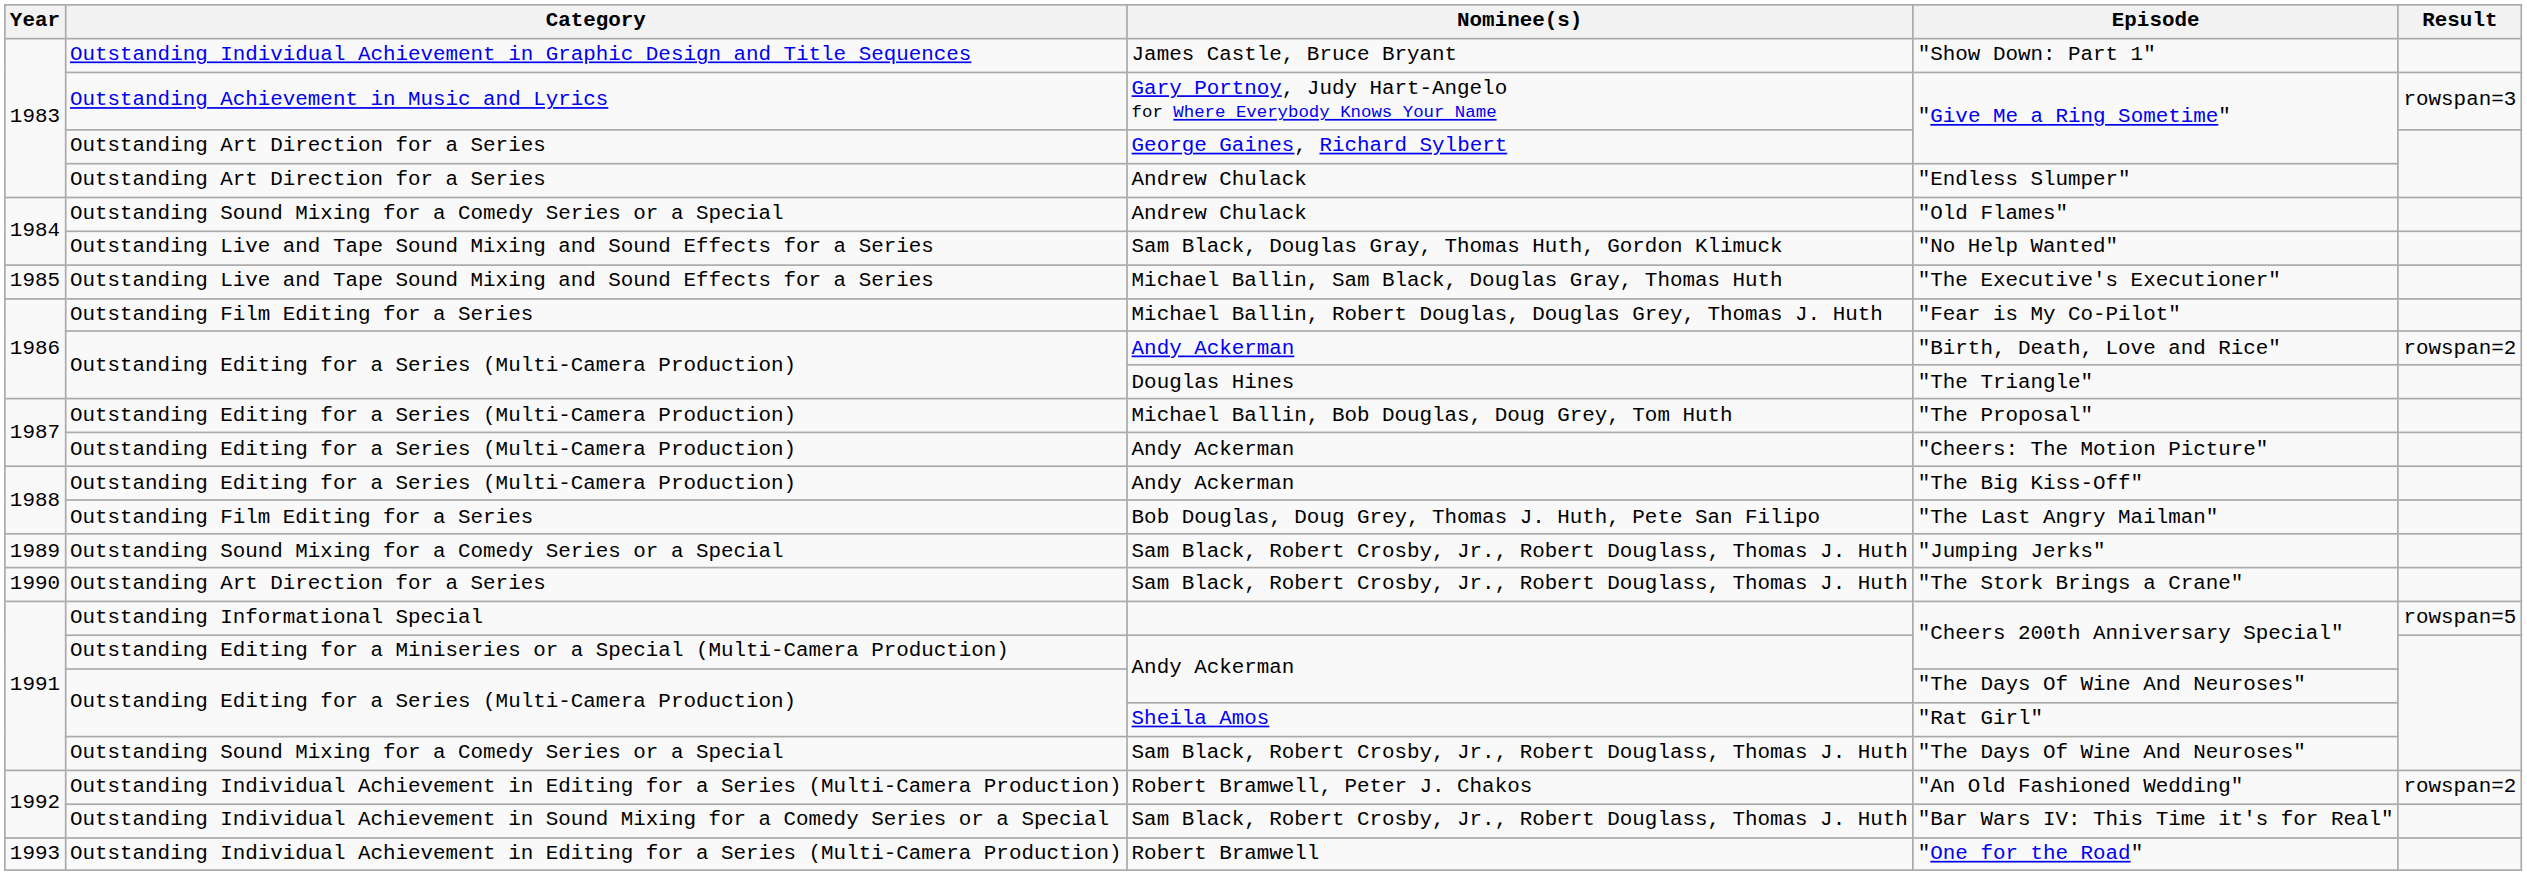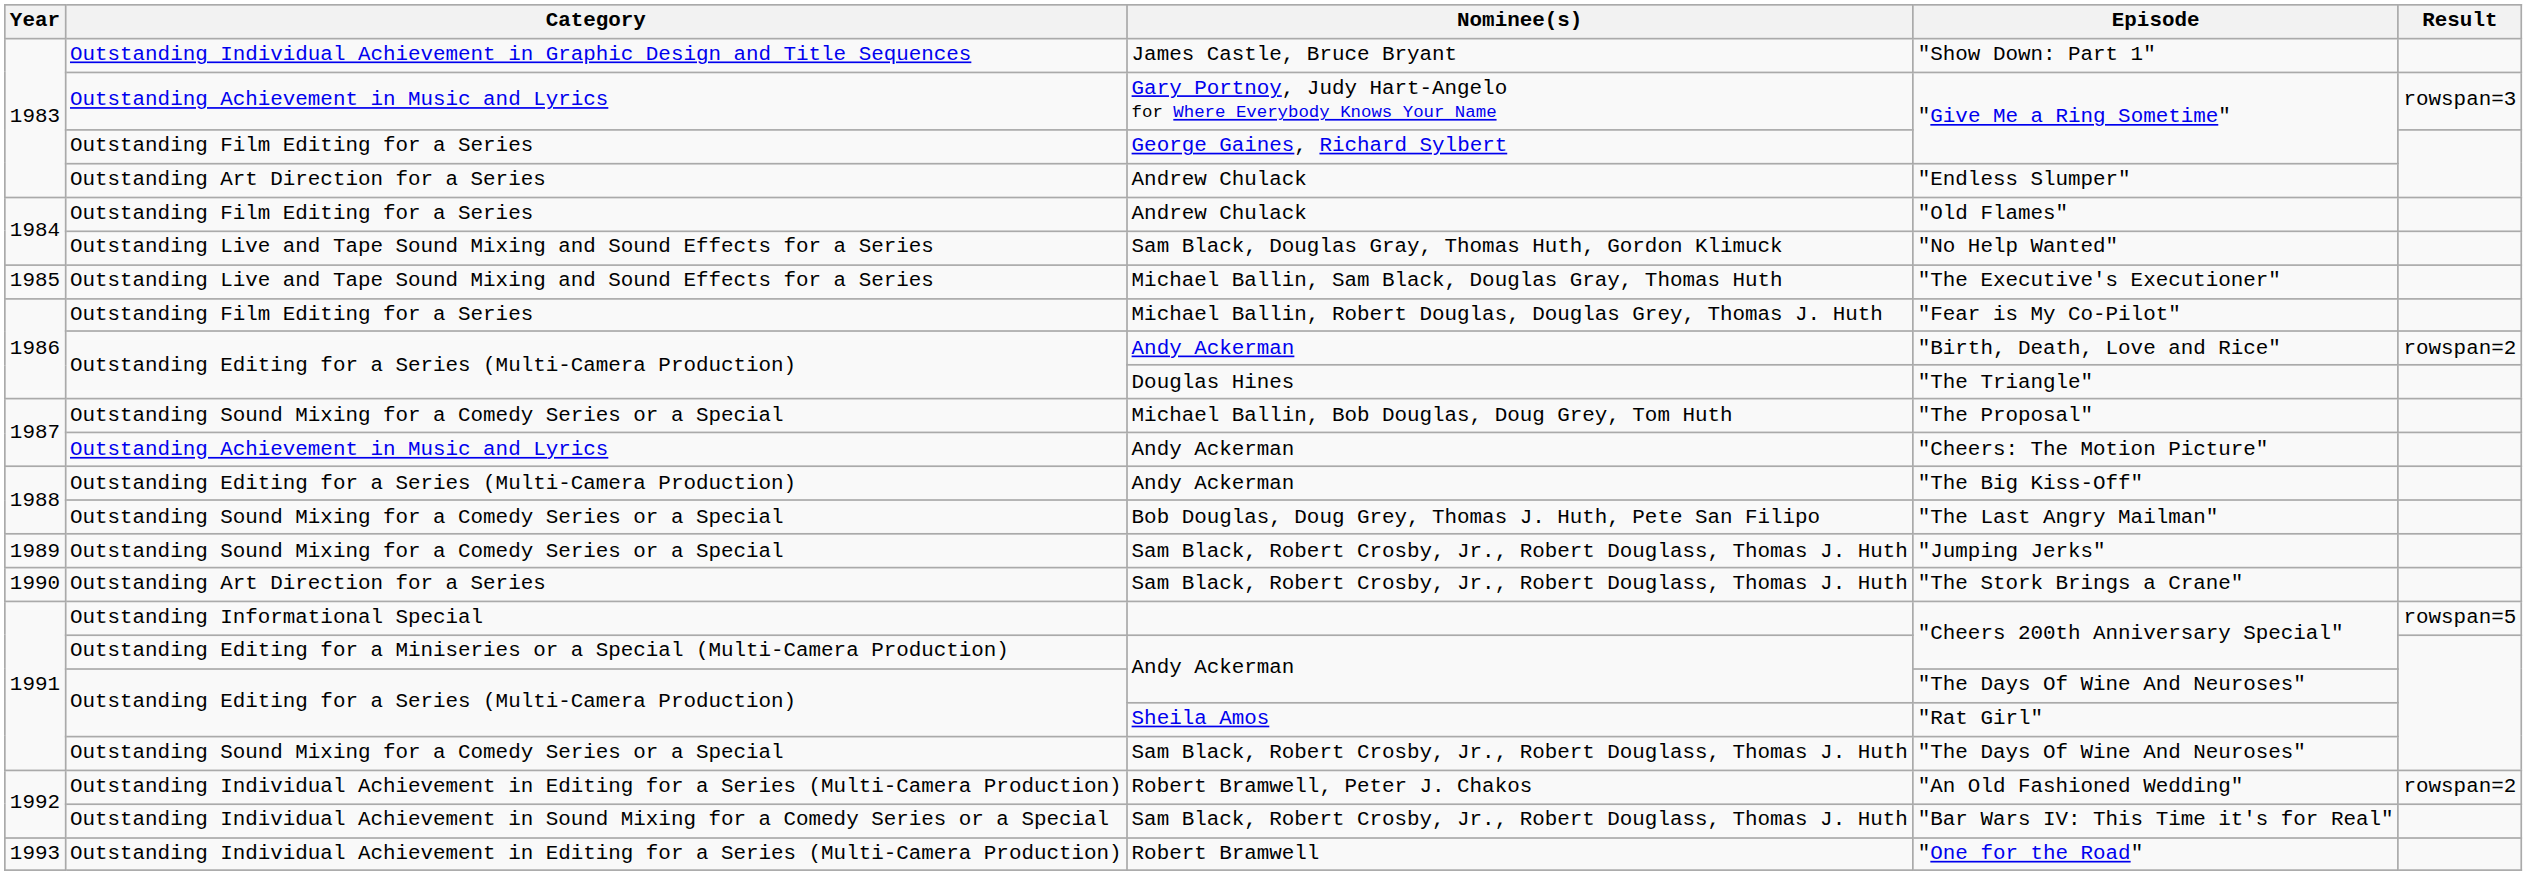George Gaines, Richard Sylbert / "Give Me a Ring Sometime" | Category: Outstanding Art Direction for a Series -> Outstanding Film Editing for a Series
"Old Flames" | Category: Outstanding Sound Mixing for a Comedy Series or a Special -> Outstanding Film Editing for a Series
"The Proposal" | Category: Outstanding Editing for a Series (Multi-Camera Production) -> Outstanding Sound Mixing for a Comedy Series or a Special
"Cheers: The Motion Picture" | Category: Outstanding Editing for a Series (Multi-Camera Production) -> Outstanding Achievement in Music and Lyrics
"The Last Angry Mailman" | Category: Outstanding Film Editing for a Series -> Outstanding Sound Mixing for a Comedy Series or a Special
